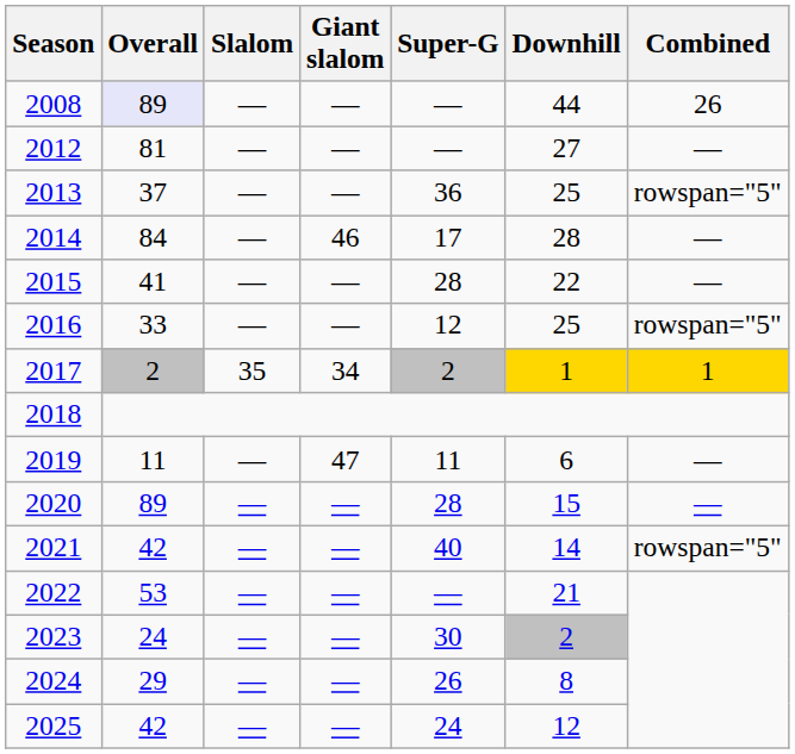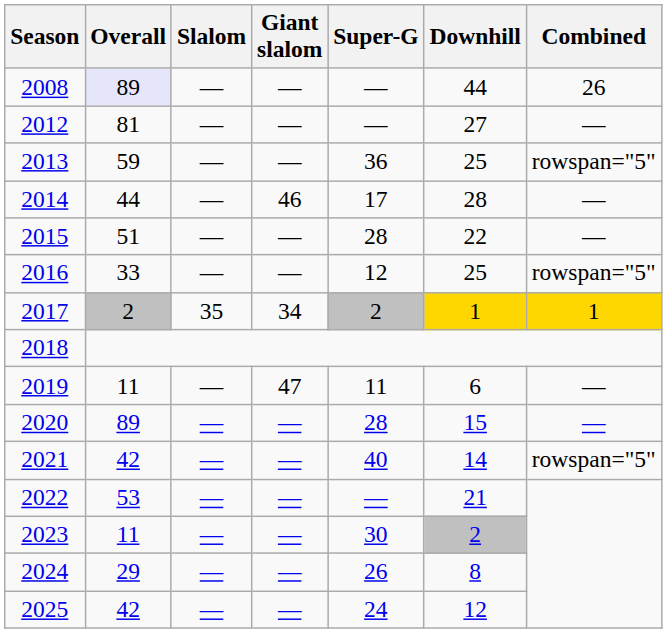2013 | Overall: 37 -> 59
2014 | Overall: 84 -> 44
2015 | Overall: 41 -> 51
2023 | Overall: 24 -> 11
